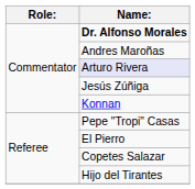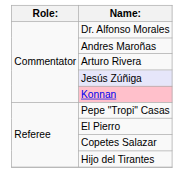Dr. Alfonso Morales | Name:: bold -> normal
Arturo Rivera | Name:: lavender background -> no background
Jesús Zúñiga | Name:: no background -> lavender background
Konnan | Name:: no background -> pink background
